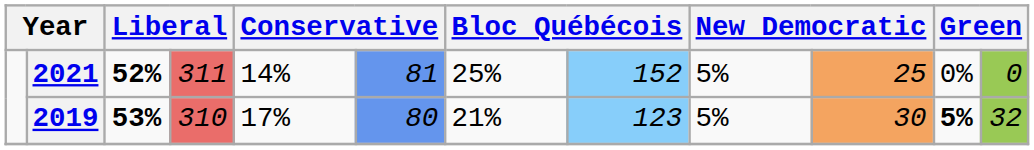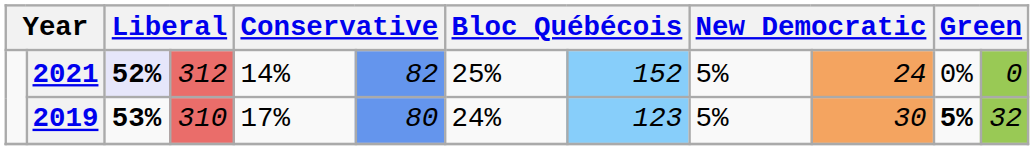2021 | column 3: no background -> lavender background
2021 | column 4: 311 -> 312
2021 | column 6: 81 -> 82
2021 | column 10: 25 -> 24
2019 | column 7: 21% -> 24%
